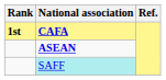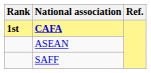ASEAN | National association: bold -> normal
SAFF | National association: paleturquoise background -> no background
